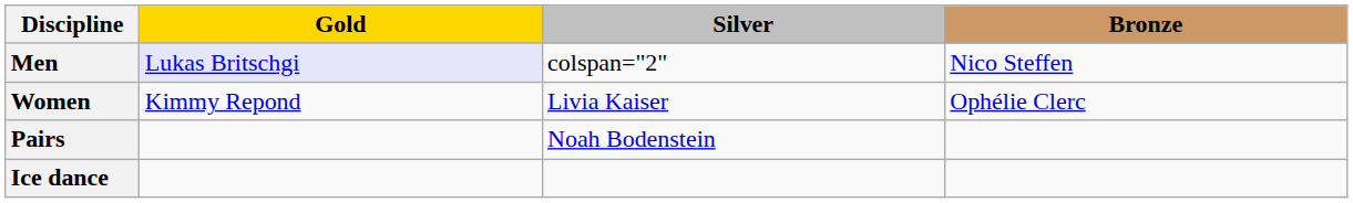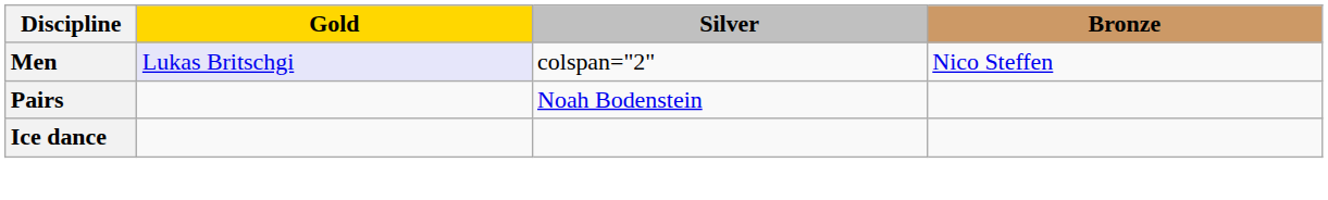- row: Women | Kimmy Repond | Livia Kaiser | Ophélie Clerc
